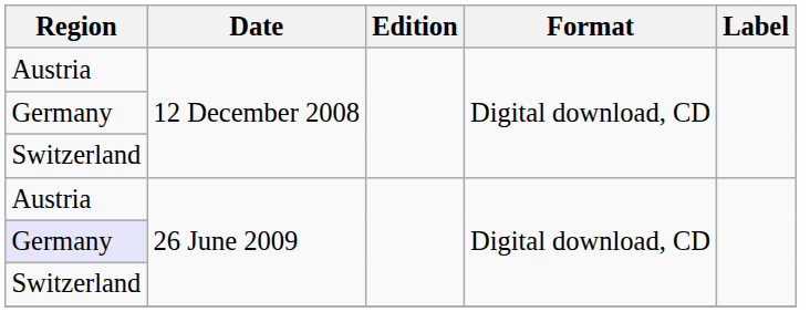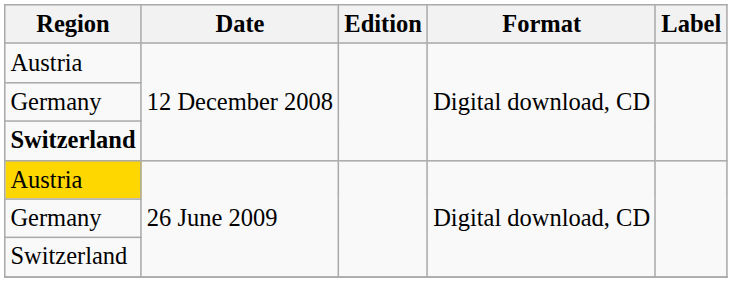Switzerland / 12 December 2008 | Region: normal -> bold
Austria / 26 June 2009 | Region: no background -> gold background
Germany / 26 June 2009 | Region: lavender background -> no background
